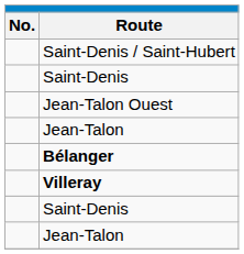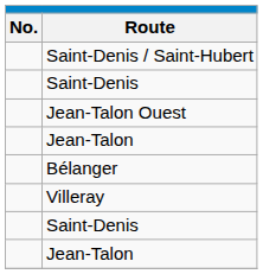Bélanger | Route: bold -> normal
Villeray | Route: bold -> normal
